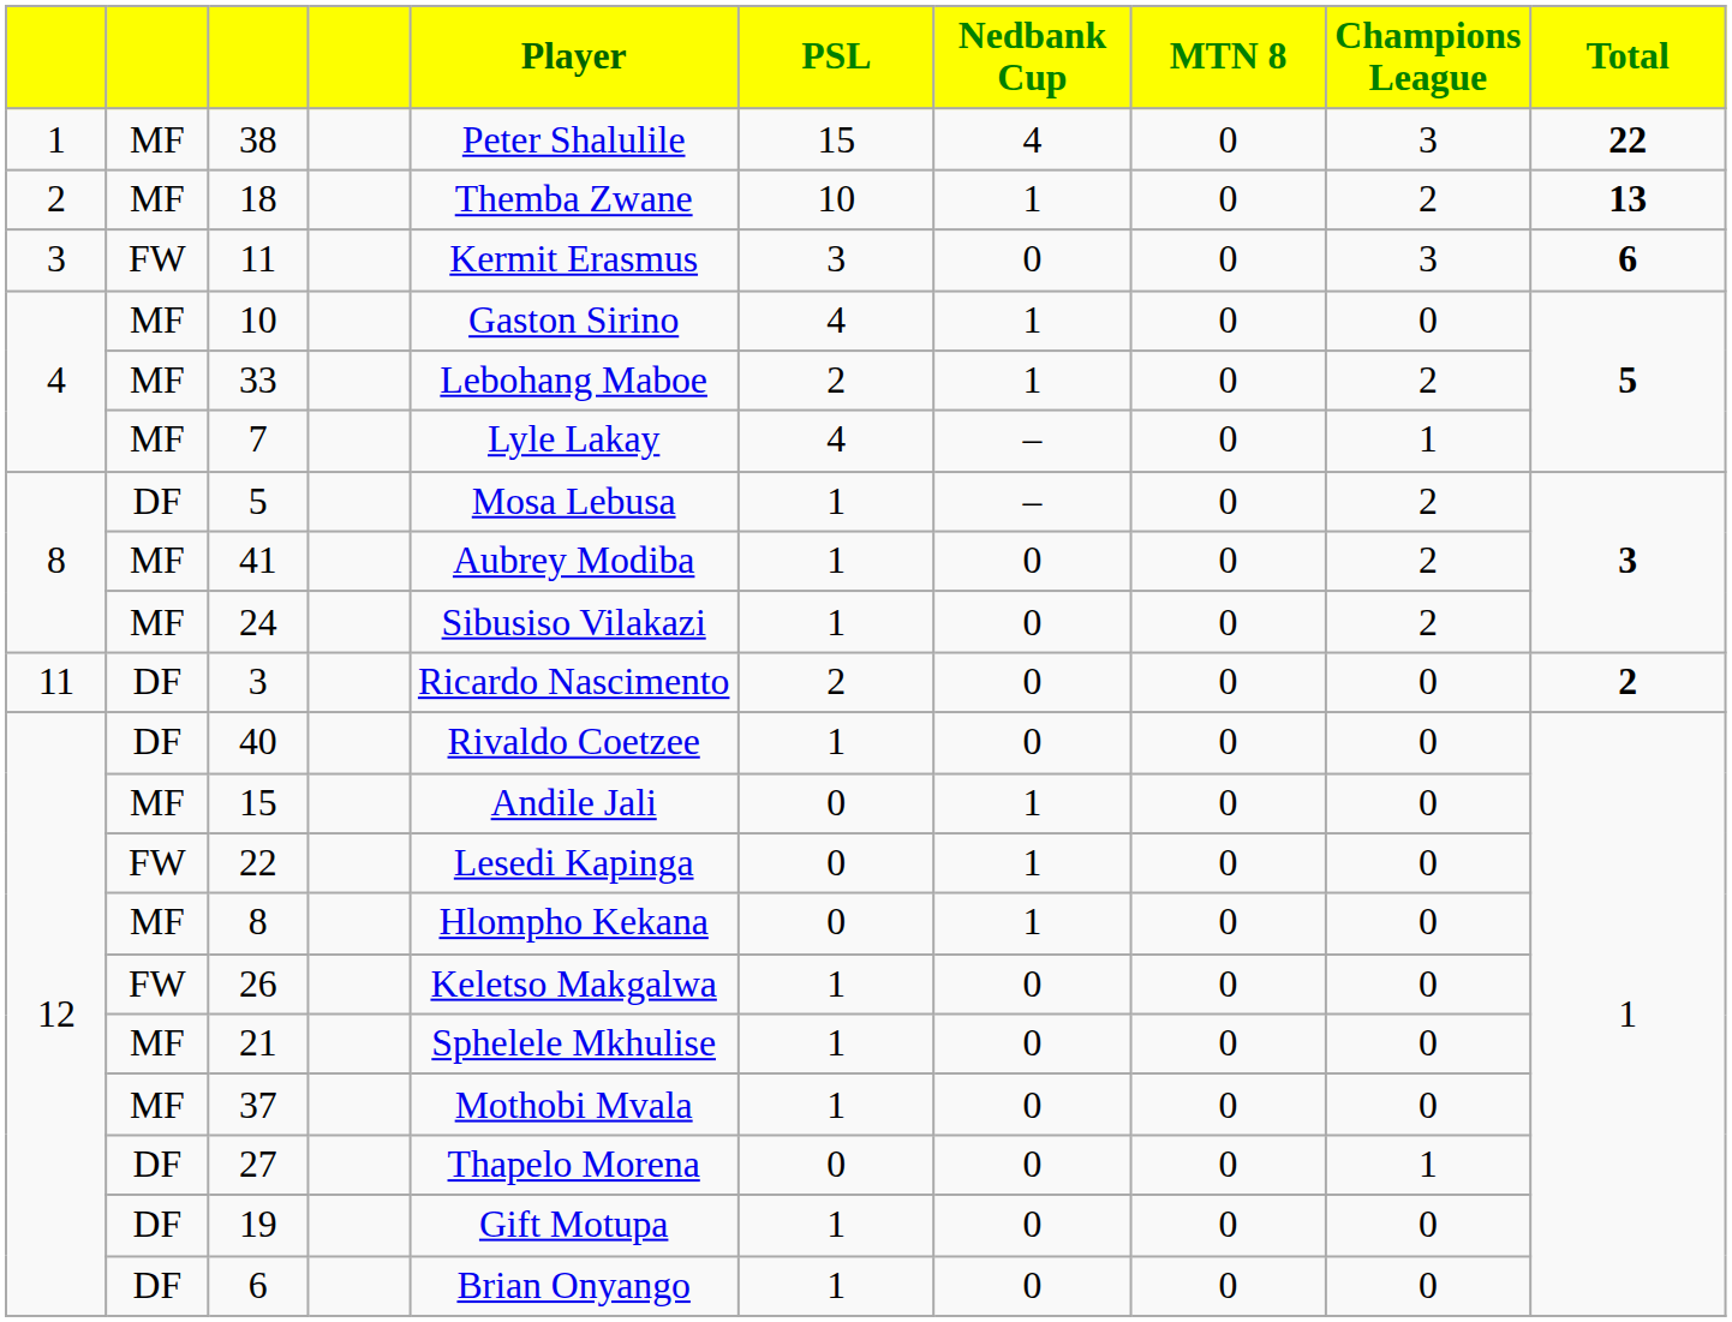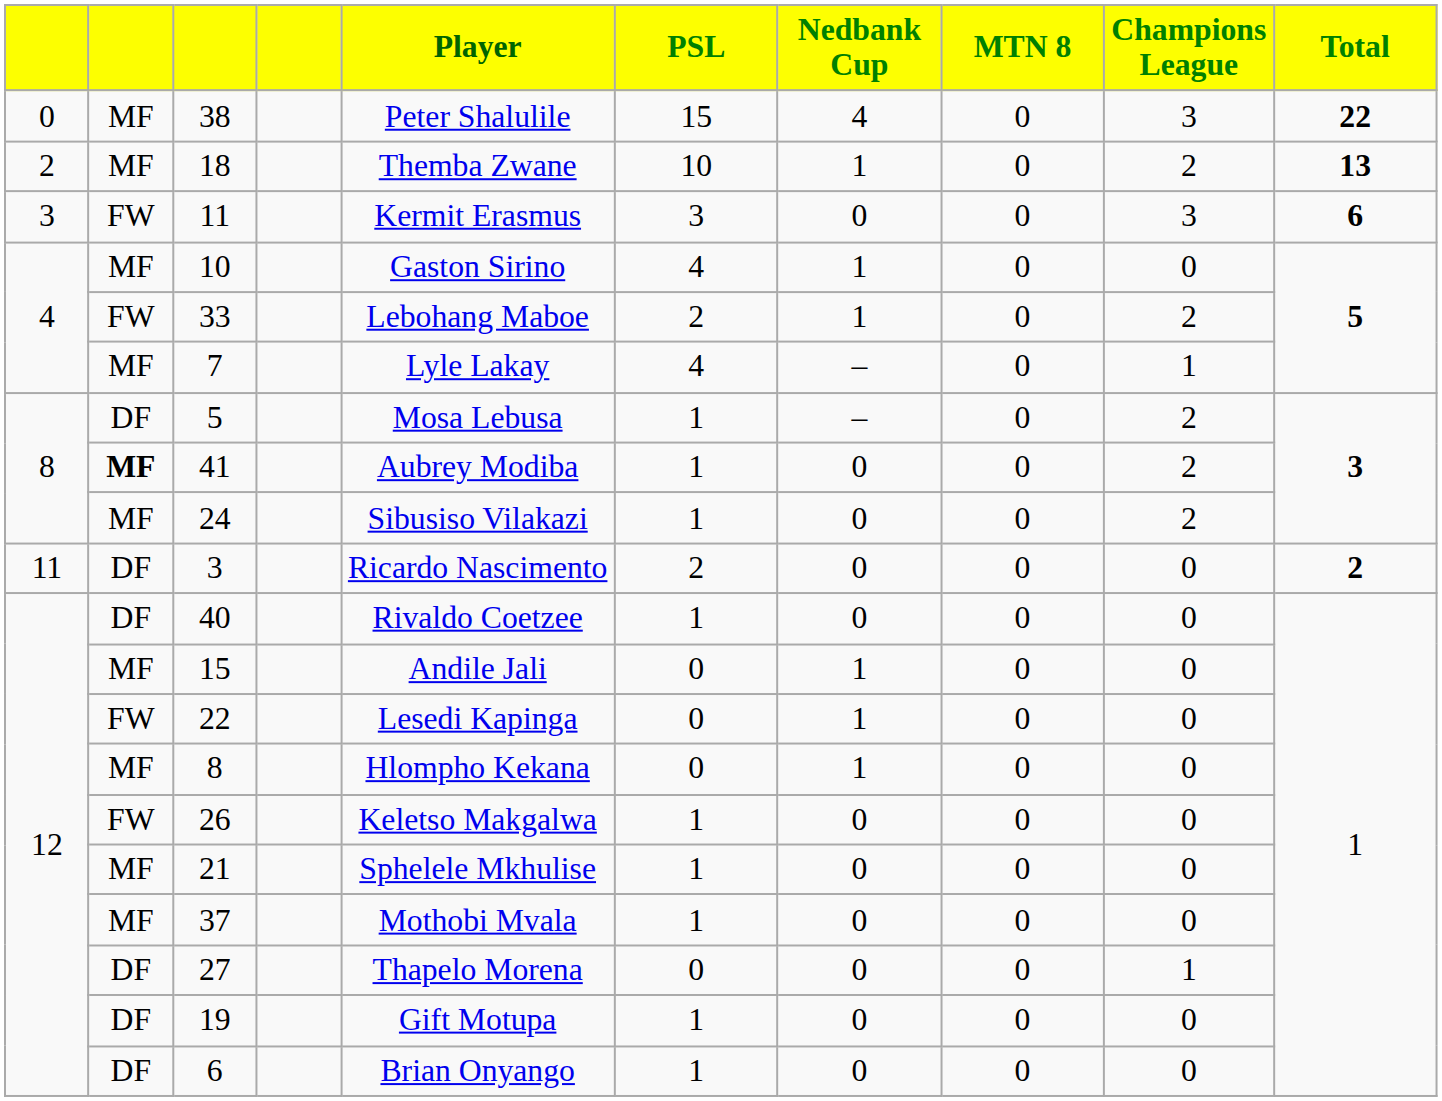38 | column 1: 1 -> 0
33 | column 2: MF -> FW
41 | column 2: normal -> bold
